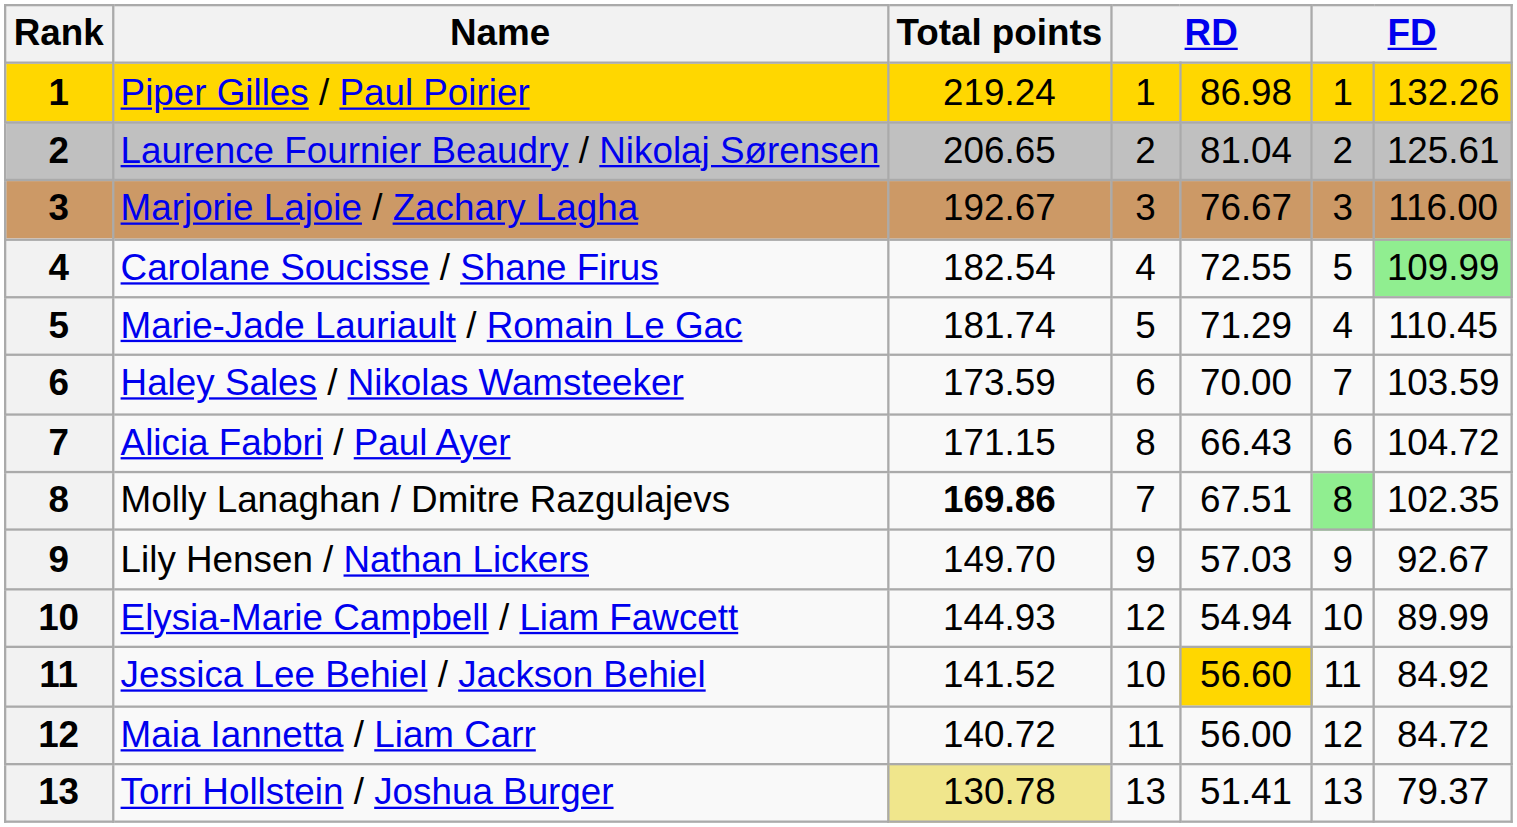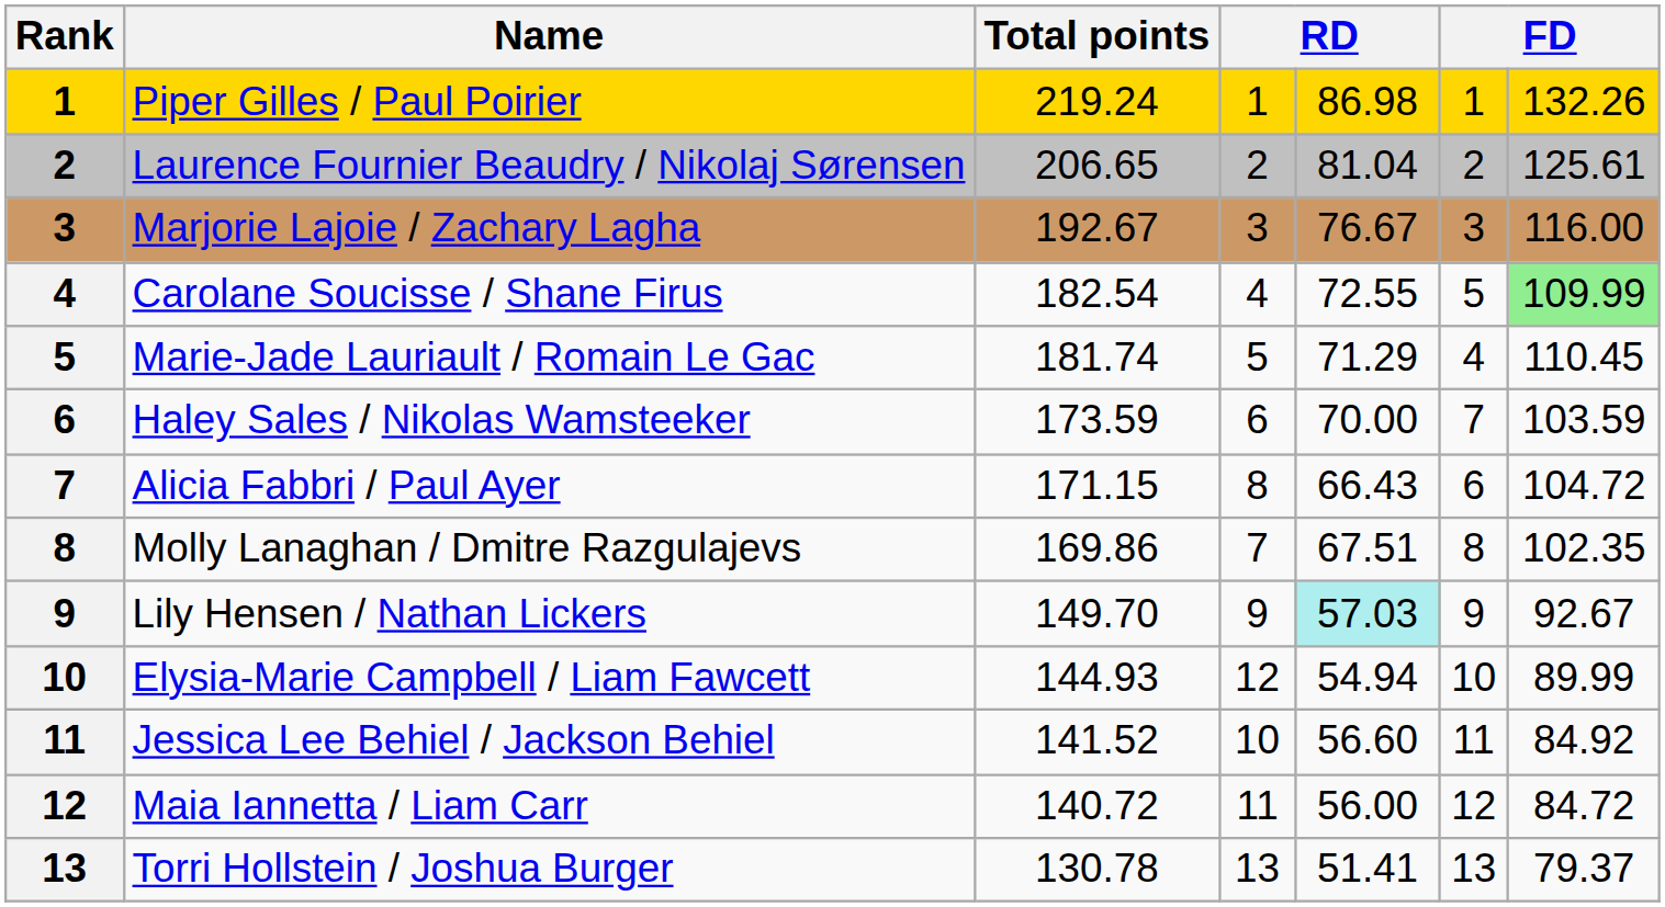Molly Lanaghan / Dmitre Razgulajevs | Total points: bold -> normal
Molly Lanaghan / Dmitre Razgulajevs | column 6: lightgreen background -> no background
Lily Hensen / Nathan Lickers | column 5: no background -> paleturquoise background
Jessica Lee Behiel / Jackson Behiel | column 5: gold background -> no background
Torri Hollstein / Joshua Burger | Total points: khaki background -> no background
